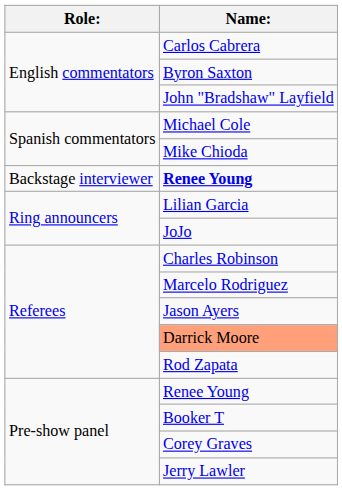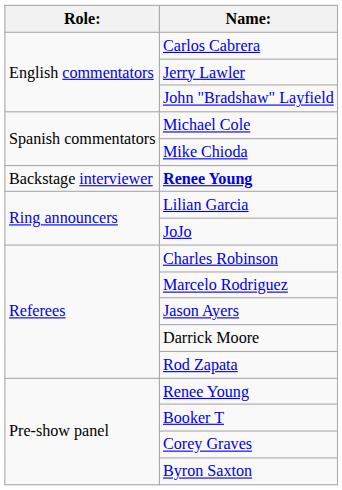row 3 | Name:: Byron Saxton -> Jerry Lawler
row 13 | Name:: lightsalmon background -> no background
row 18 | Name:: Jerry Lawler -> Byron Saxton
